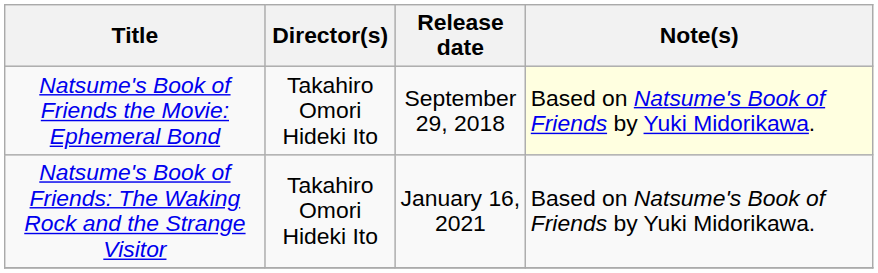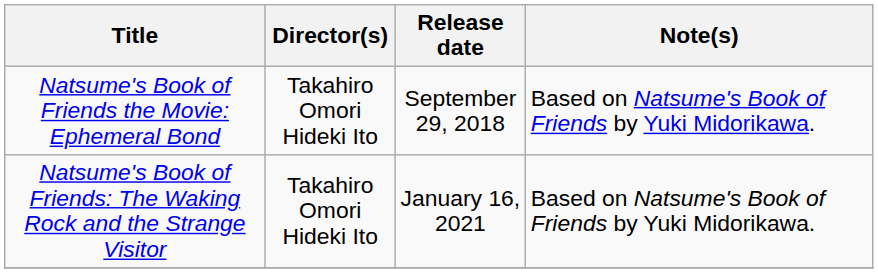Natsume's Book of Friends the Movie: Ephemeral Bond | Note(s): lightyellow background -> no background
